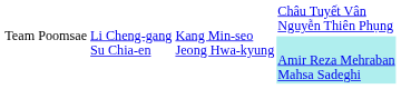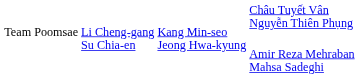row 2 | column 4: paleturquoise background -> no background
